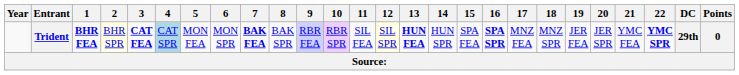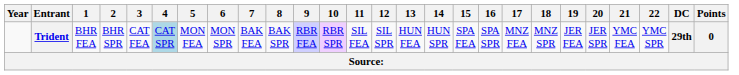Trident | 1: bold -> normal
Trident | 2: lightyellow background -> no background
Trident | 3: bold -> normal
Trident | 7: bold -> normal
Trident | 12: lightyellow background -> no background
Trident | 13: bold -> normal
Trident | 16: bold -> normal
Trident | 22: bold -> normal
